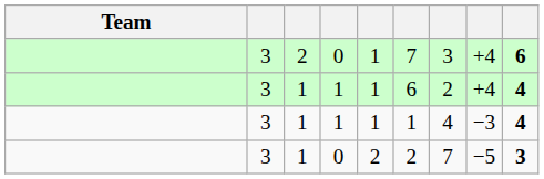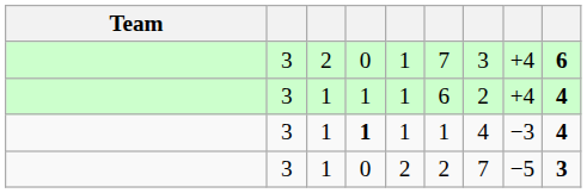row 4 | column 4: normal -> bold
